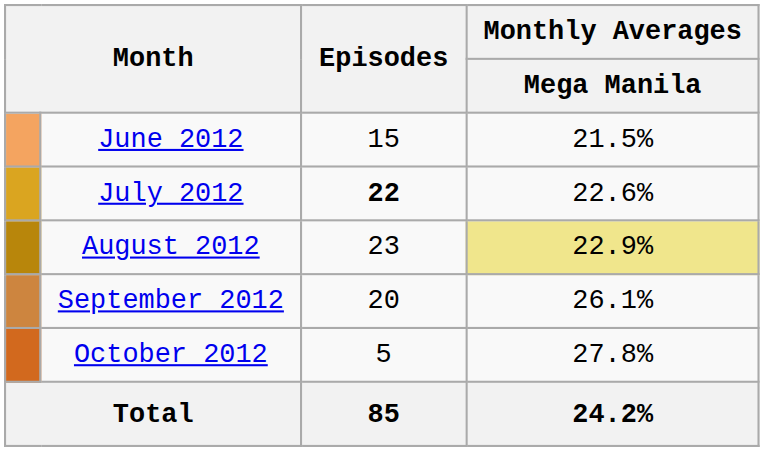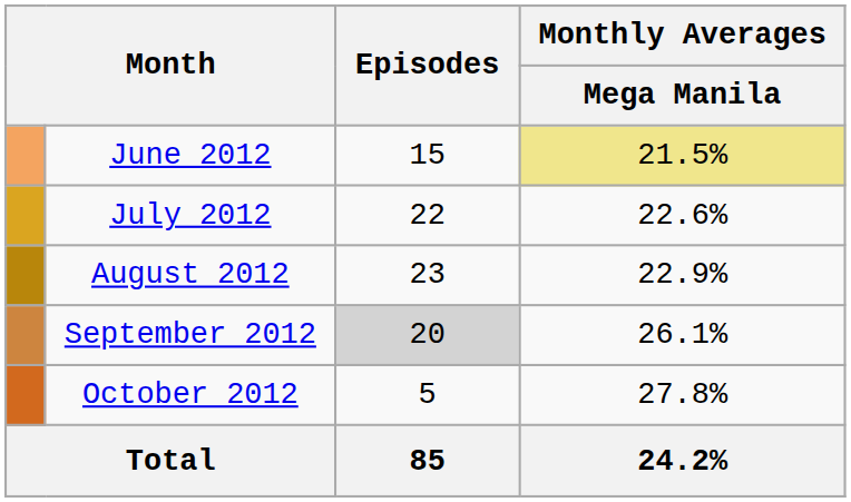June 2012 | Monthly Averages / Mega Manila: no background -> khaki background
July 2012 | Episodes: bold -> normal
August 2012 | Monthly Averages / Mega Manila: khaki background -> no background
September 2012 | Episodes: no background -> lightgrey background
